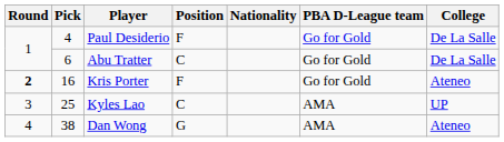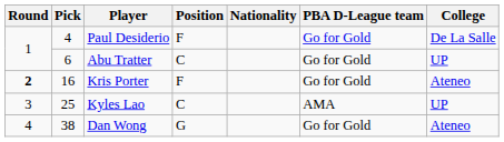Abu Tratter | College: De La Salle -> UP
Dan Wong | PBA D-League team: AMA -> Go for Gold
